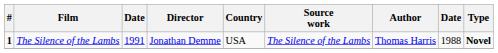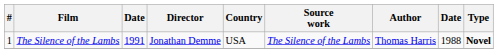row 2 | #: bold -> normal
